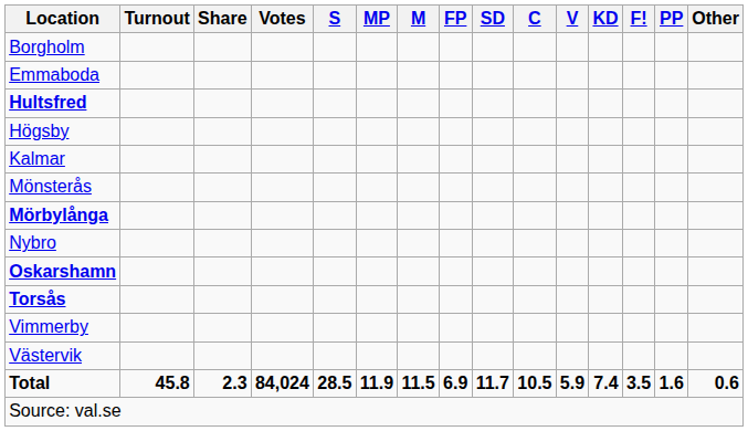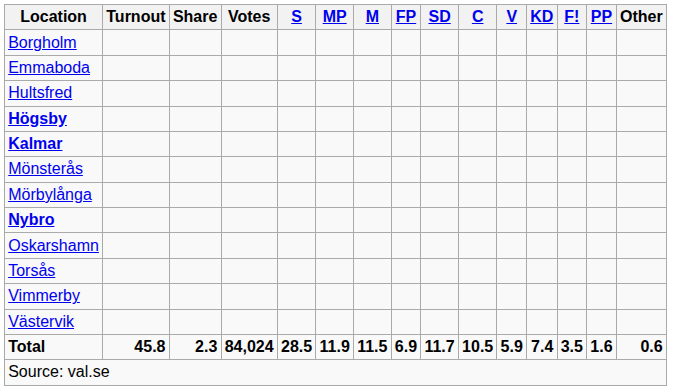Hultsfred | Location: bold -> normal
Högsby | Location: normal -> bold
Kalmar | Location: normal -> bold
Mörbylånga | Location: bold -> normal
Nybro | Location: normal -> bold
Oskarshamn | Location: bold -> normal
Torsås | Location: bold -> normal
